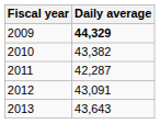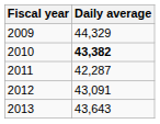2009 | Daily average: bold -> normal
2010 | Daily average: normal -> bold
